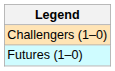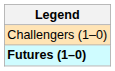row 3 | column 1: normal -> bold
